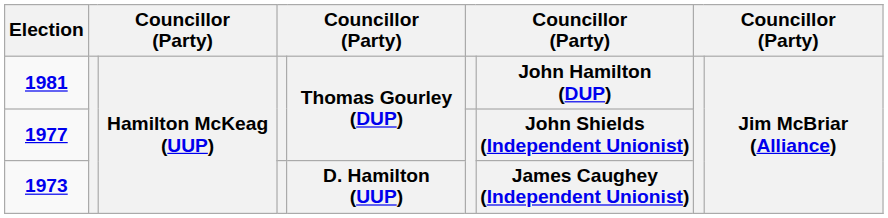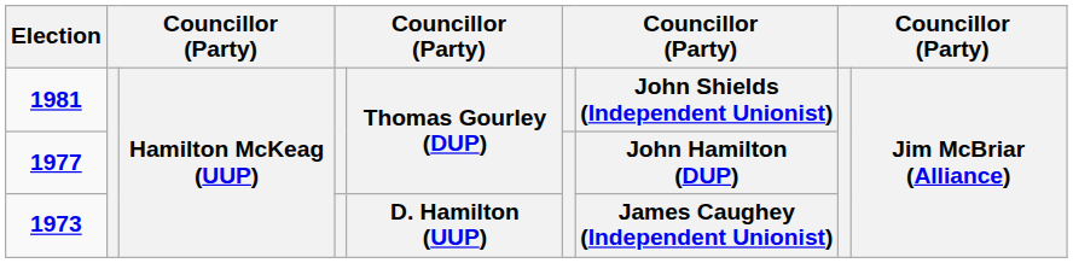1981 | column 7: John Hamilton (DUP) -> John Shields (Independent Unionist)
1977 | column 7: John Shields (Independent Unionist) -> John Hamilton (DUP)
